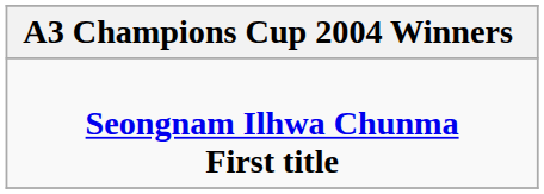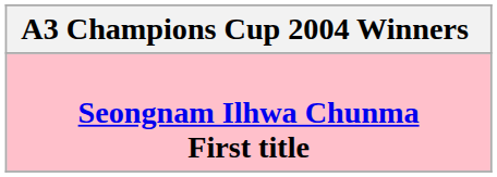row 2 | column 1: no background -> pink background
